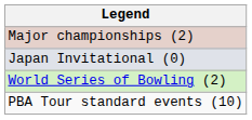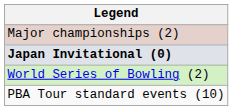row 3 | column 1: normal -> bold
